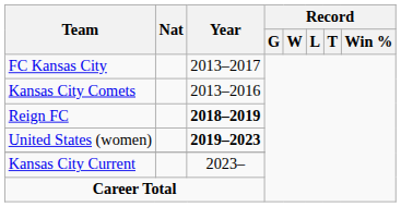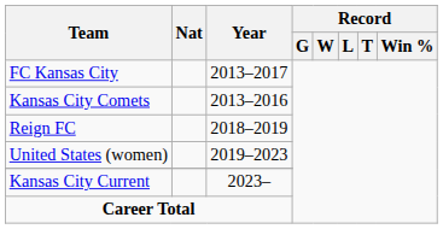Reign FC | Year: bold -> normal
United States (women) | Year: bold -> normal
